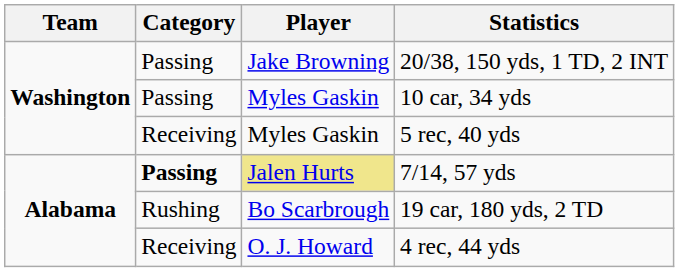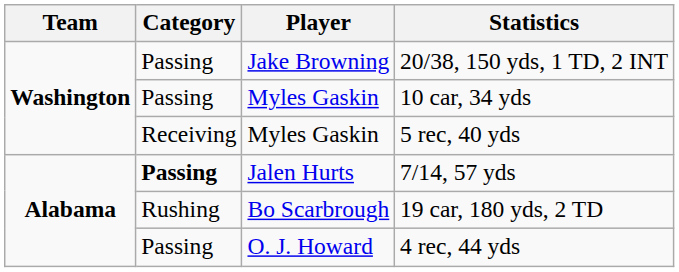7/14, 57 yds | Player: khaki background -> no background
4 rec, 44 yds | Category: Receiving -> Passing
